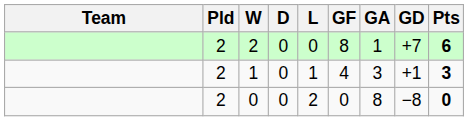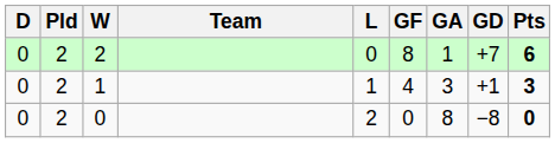columns swapped: Team <-> D
